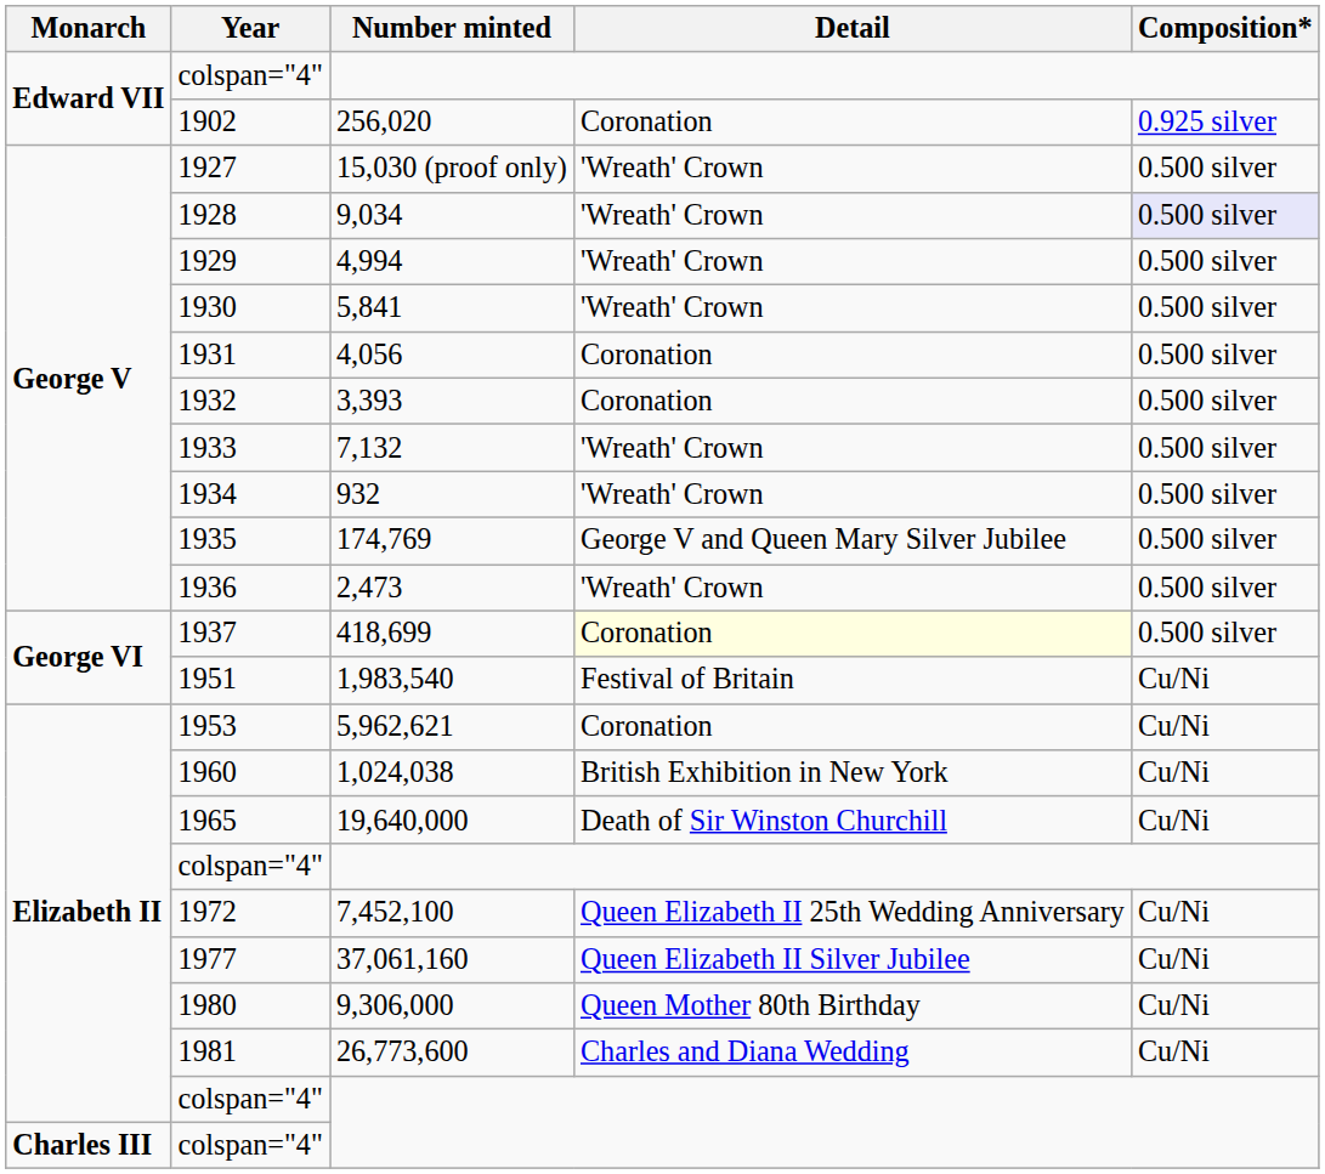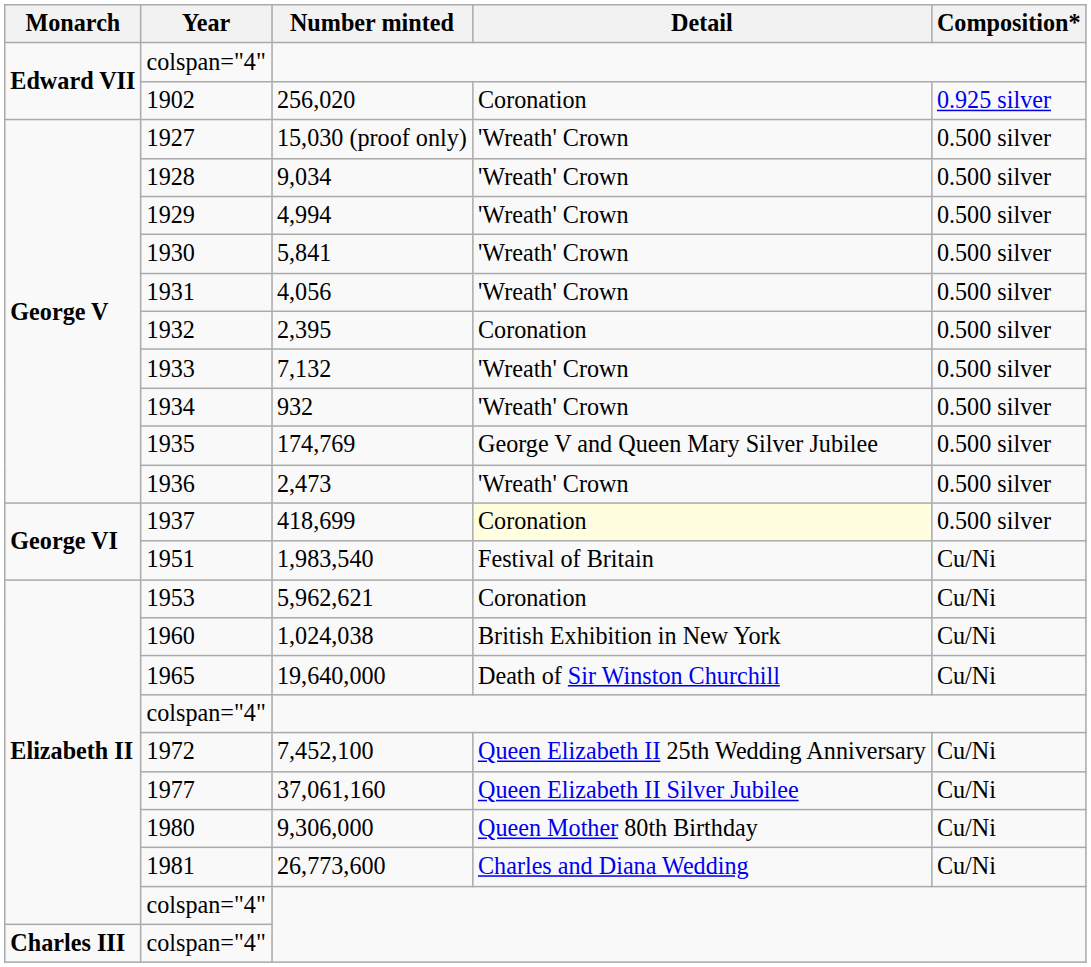1928 | Composition*: lavender background -> no background
1931 | Detail: Coronation -> 'Wreath' Crown
1932 | Number minted: 3,393 -> 2,395
